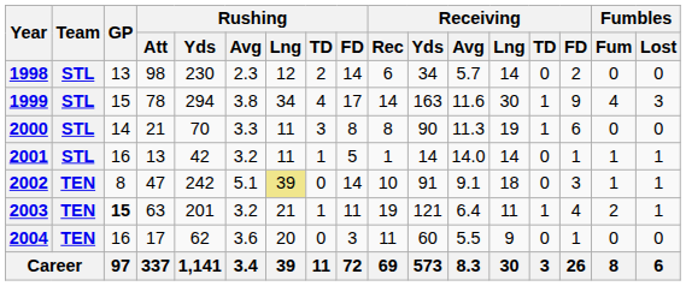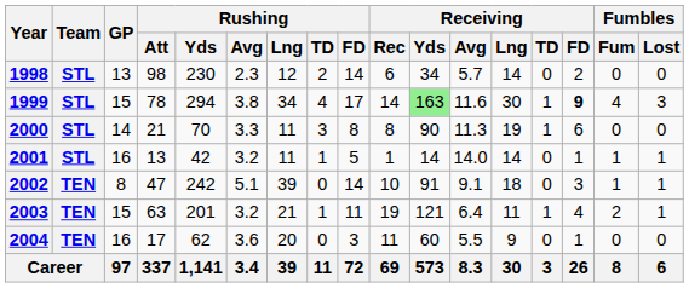1999 | Receiving / Yds: no background -> lightgreen background
1999 | Receiving / FD: normal -> bold
2002 | Rushing / Lng: khaki background -> no background
2003 | GP: bold -> normal
